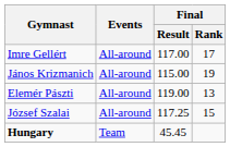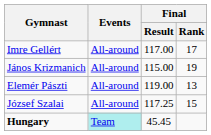Hungary | Events: no background -> paleturquoise background
